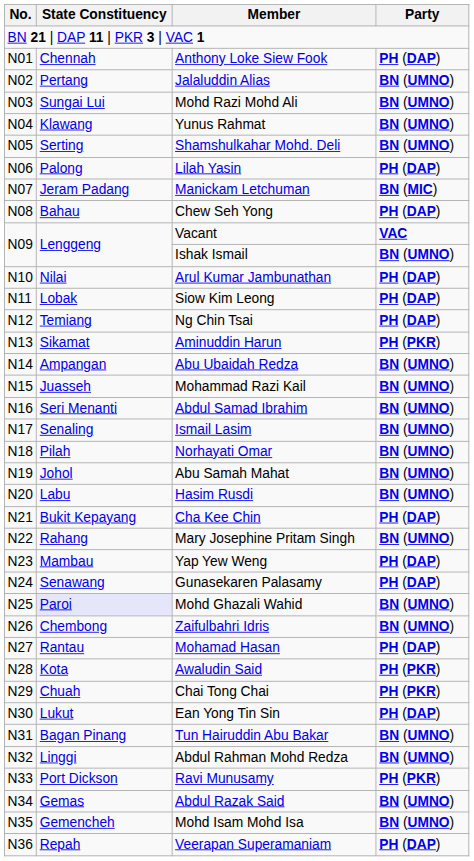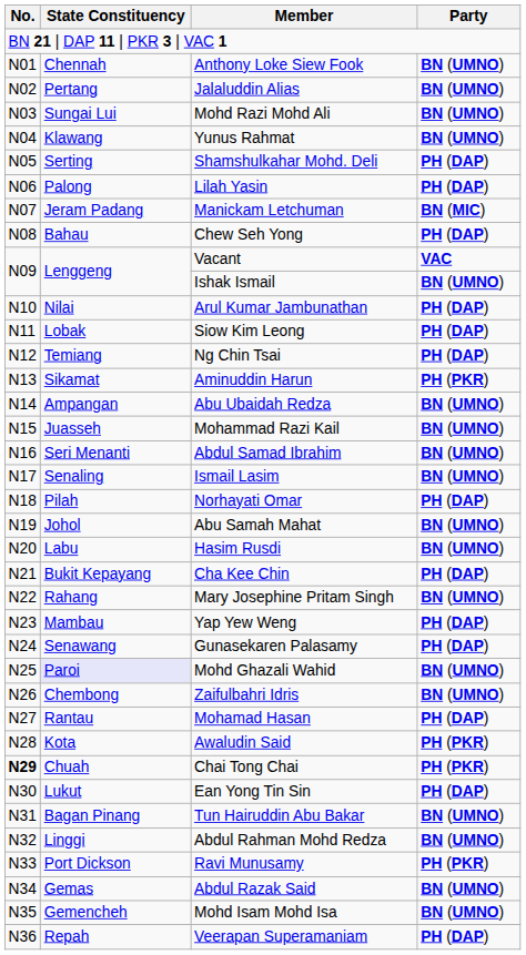Anthony Loke Siew Fook | Party: PH (DAP) -> BN (UMNO)
Shamshulkahar Mohd. Deli | Party: BN (UMNO) -> PH (DAP)
Norhayati Omar | Party: BN (UMNO) -> PH (DAP)
Chai Tong Chai | No.: normal -> bold
